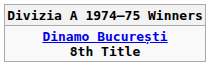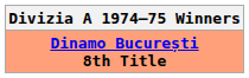row 2 | column 1: no background -> lightsalmon background
